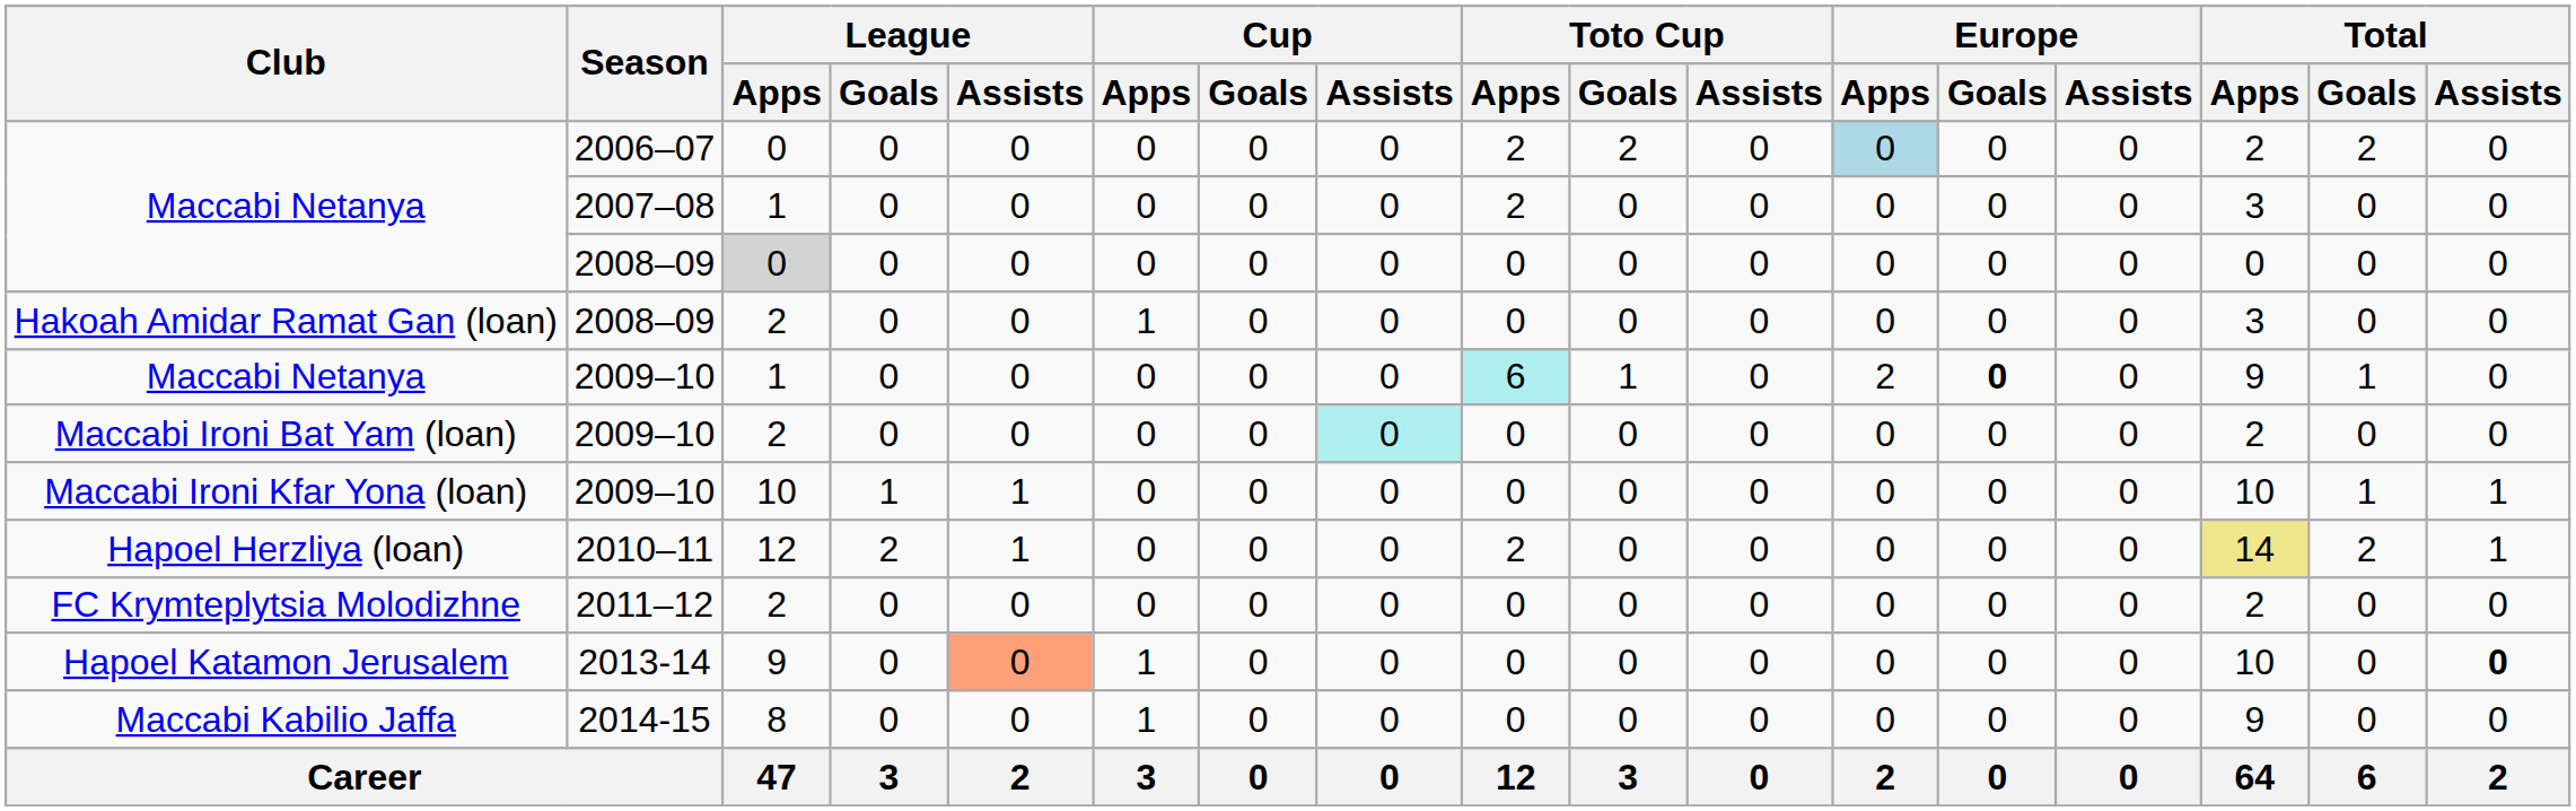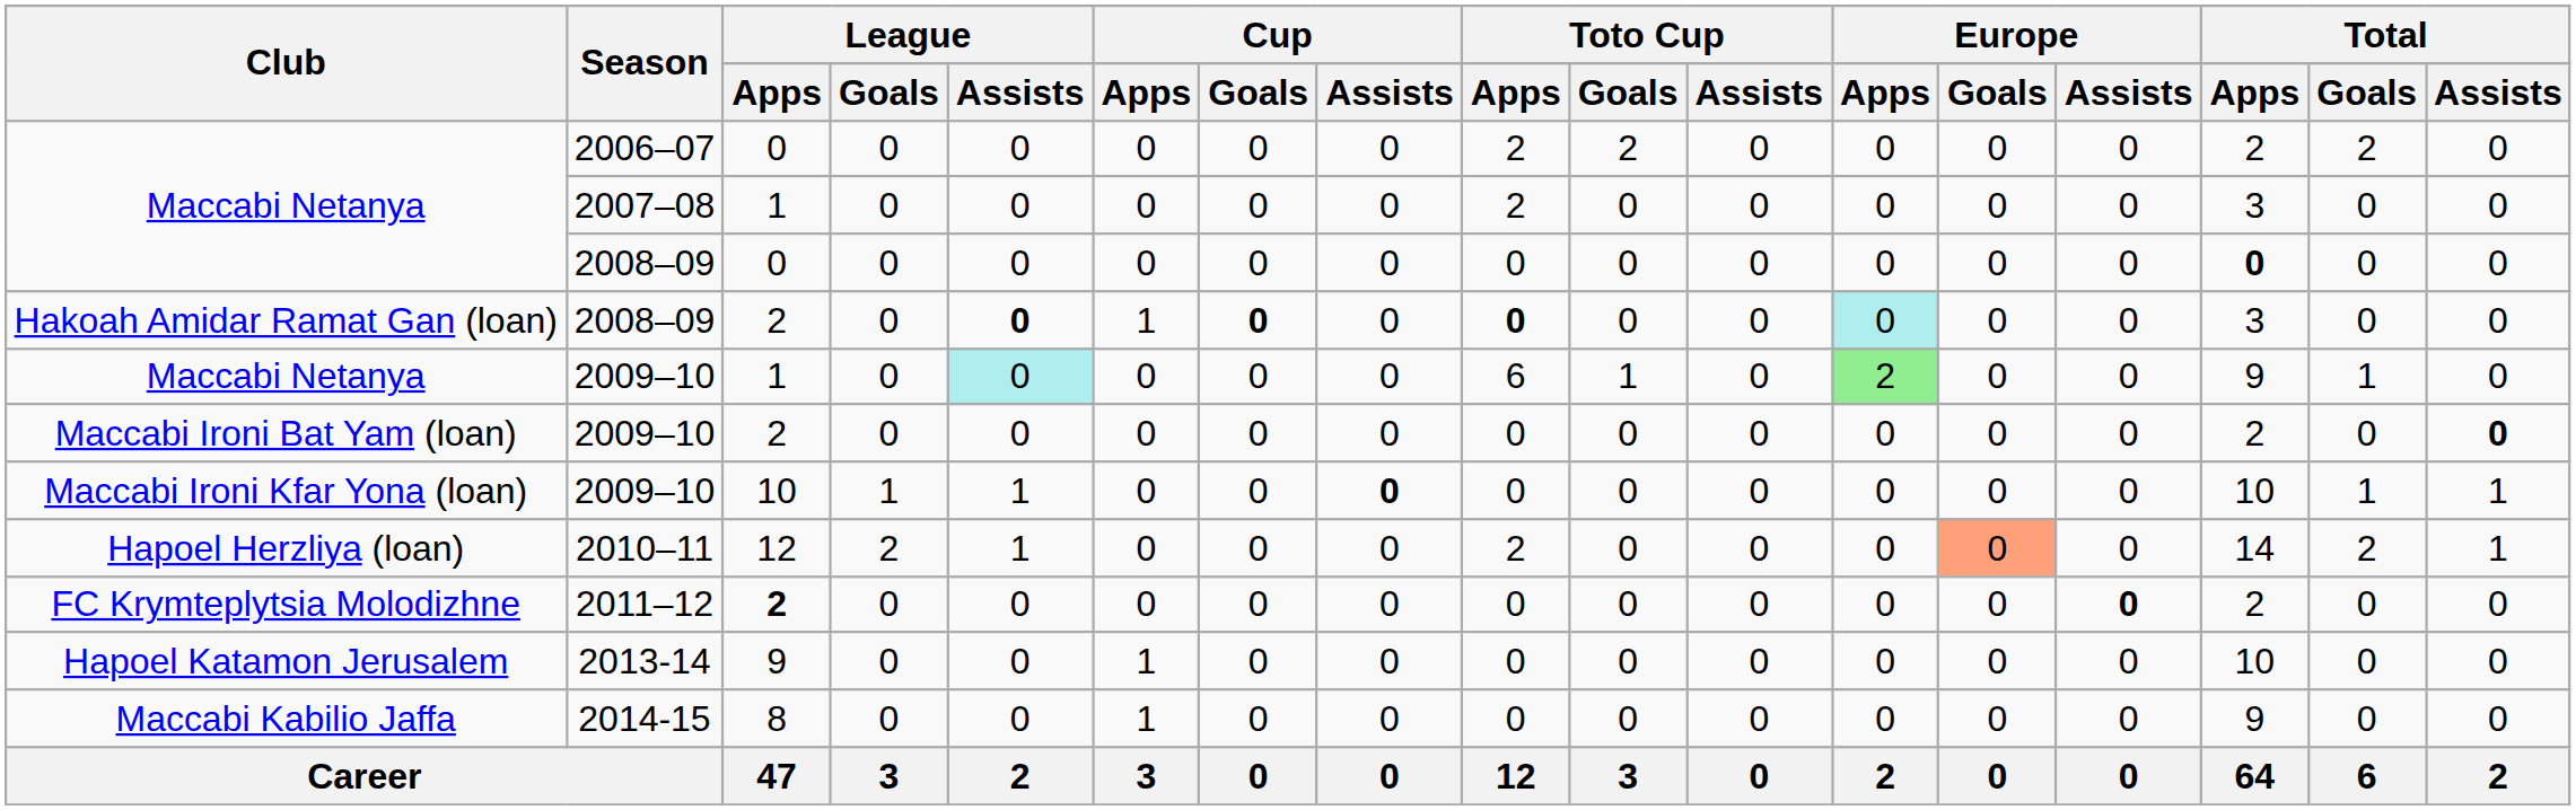Maccabi Netanya / 2006–07 | Europe / Apps: lightblue background -> no background
Maccabi Netanya / 2008–09 | League / Apps: lightgrey background -> no background
Maccabi Netanya / 2008–09 | Total / Apps: normal -> bold
Hakoah Amidar Ramat Gan (loan) | League / Assists: normal -> bold
Hakoah Amidar Ramat Gan (loan) | Cup / Goals: normal -> bold
Hakoah Amidar Ramat Gan (loan) | Toto Cup / Apps: normal -> bold
Hakoah Amidar Ramat Gan (loan) | Europe / Apps: no background -> paleturquoise background
Maccabi Netanya / 2009–10 | League / Assists: no background -> paleturquoise background
Maccabi Netanya / 2009–10 | Toto Cup / Apps: paleturquoise background -> no background
Maccabi Netanya / 2009–10 | Europe / Apps: no background -> lightgreen background
Maccabi Netanya / 2009–10 | Europe / Goals: bold -> normal
Maccabi Ironi Bat Yam (loan) | Cup / Assists: paleturquoise background -> no background
Maccabi Ironi Bat Yam (loan) | Total / Assists: normal -> bold
Maccabi Ironi Kfar Yona (loan) | Cup / Assists: normal -> bold
Hapoel Herzliya (loan) | Europe / Goals: no background -> lightsalmon background
Hapoel Herzliya (loan) | Total / Apps: khaki background -> no background
FC Krymteplytsia Molodizhne | League / Apps: normal -> bold
FC Krymteplytsia Molodizhne | Europe / Assists: normal -> bold
Hapoel Katamon Jerusalem | League / Assists: lightsalmon background -> no background
Hapoel Katamon Jerusalem | Total / Assists: bold -> normal
